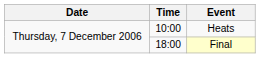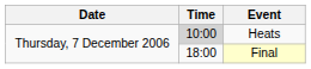Heats | Time: no background -> lightgrey background
